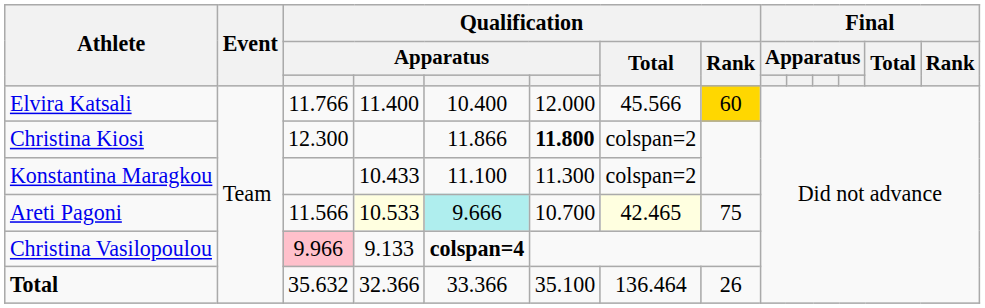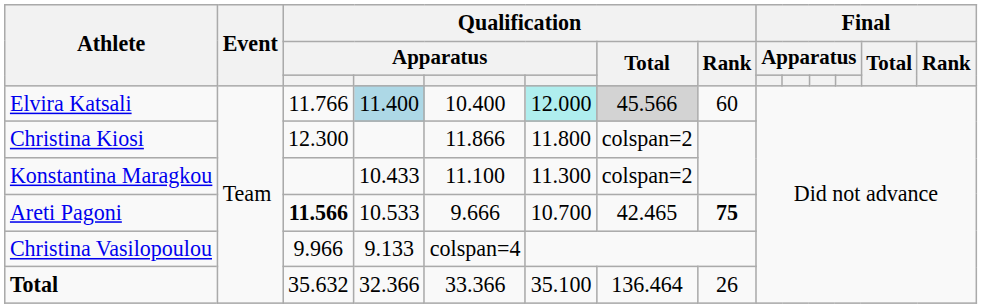Elvira Katsali | column 4: no background -> lightblue background
Elvira Katsali | column 6: no background -> paleturquoise background
Elvira Katsali | Qualification / Total: no background -> lightgrey background
Elvira Katsali | Qualification / Rank: gold background -> no background
Christina Kiosi | column 6: bold -> normal
Areti Pagoni | column 3: normal -> bold
Areti Pagoni | column 4: lightyellow background -> no background
Areti Pagoni | column 5: paleturquoise background -> no background
Areti Pagoni | Qualification / Total: lightyellow background -> no background
Areti Pagoni | Qualification / Rank: normal -> bold
Christina Vasilopoulou | column 3: pink background -> no background
Christina Vasilopoulou | column 5: bold -> normal
